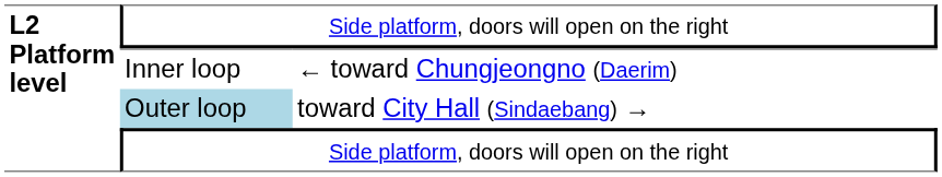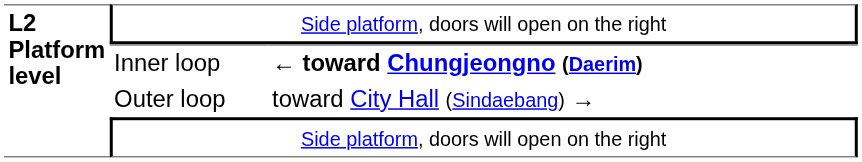Inner loop | column 3: normal -> bold
Outer loop | column 2: lightblue background -> no background
